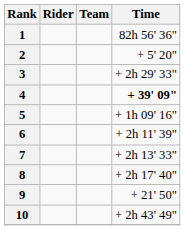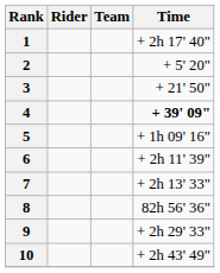1 | Time: 82h 56' 36" -> + 2h 17' 40"
3 | Time: + 2h 29' 33" -> + 21' 50"
8 | Time: + 2h 17' 40" -> 82h 56' 36"
9 | Time: + 21' 50" -> + 2h 29' 33"
